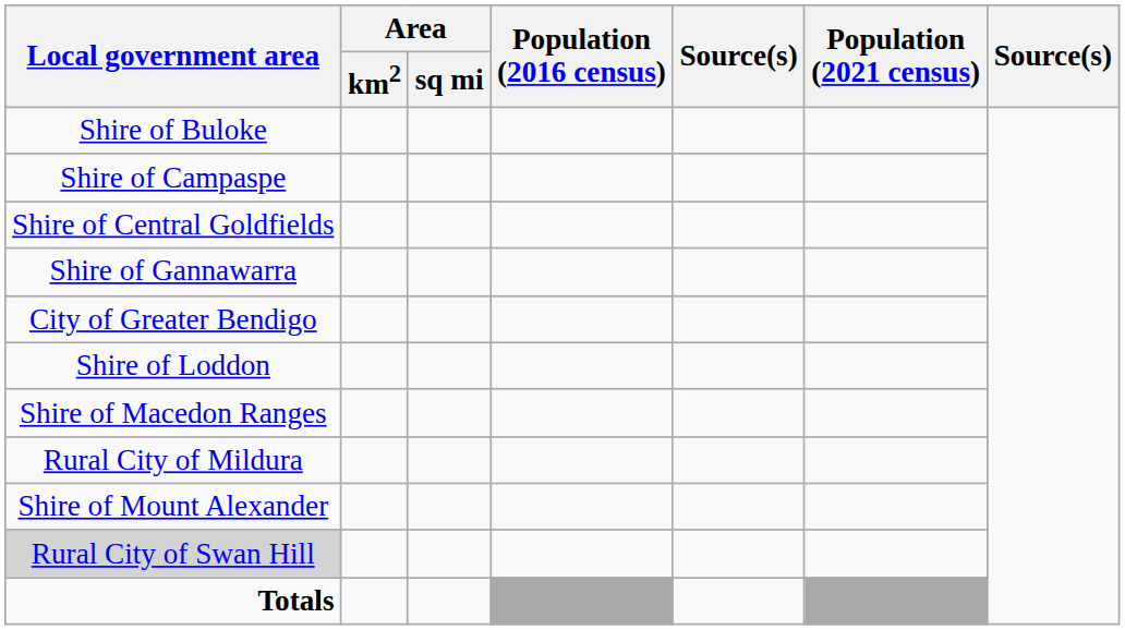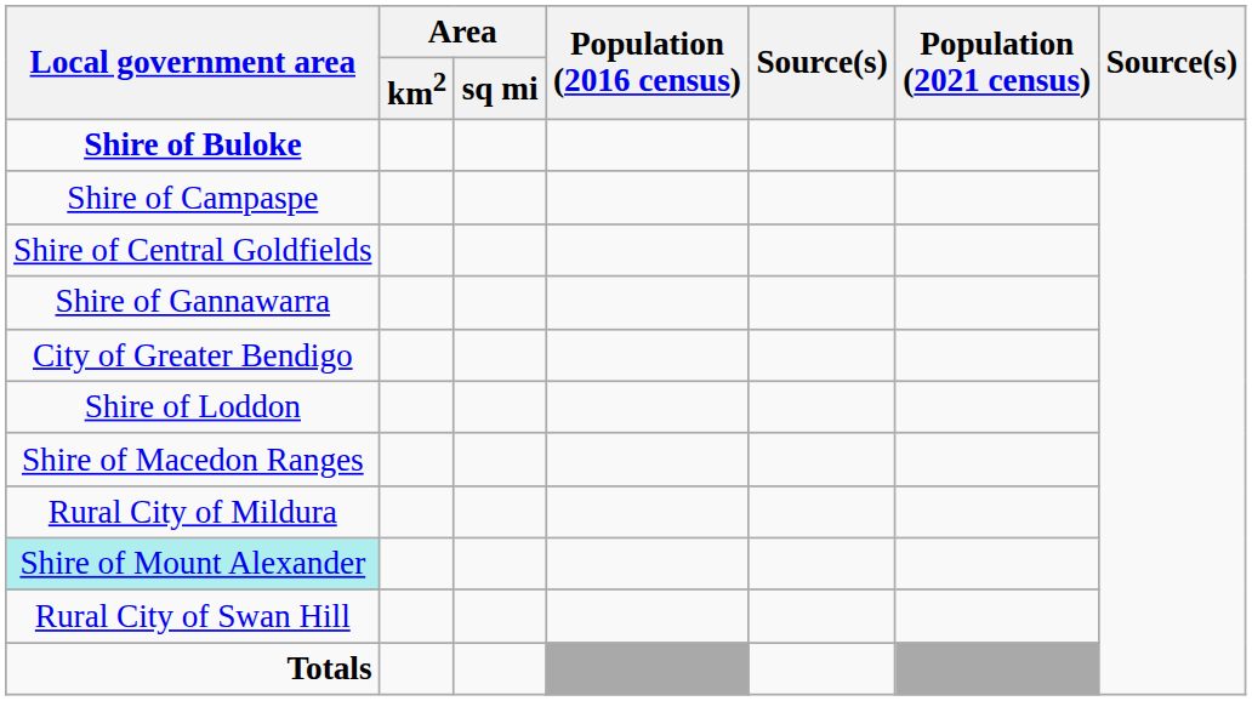Shire of Buloke | Local government area: normal -> bold
Shire of Mount Alexander | Local government area: no background -> paleturquoise background
Rural City of Swan Hill | Local government area: lightgrey background -> no background
